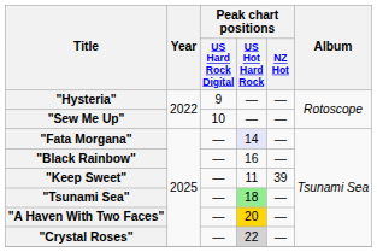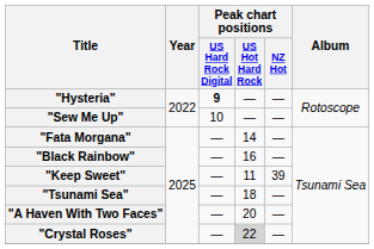"Hysteria" | Peak chart positions / US Hard Rock Digital: normal -> bold
"Fata Morgana" | Peak chart positions / US Hot Hard Rock: lavender background -> no background
"Tsunami Sea" | Peak chart positions / US Hot Hard Rock: lightgreen background -> no background
"A Haven With Two Faces" | Peak chart positions / US Hot Hard Rock: gold background -> no background
